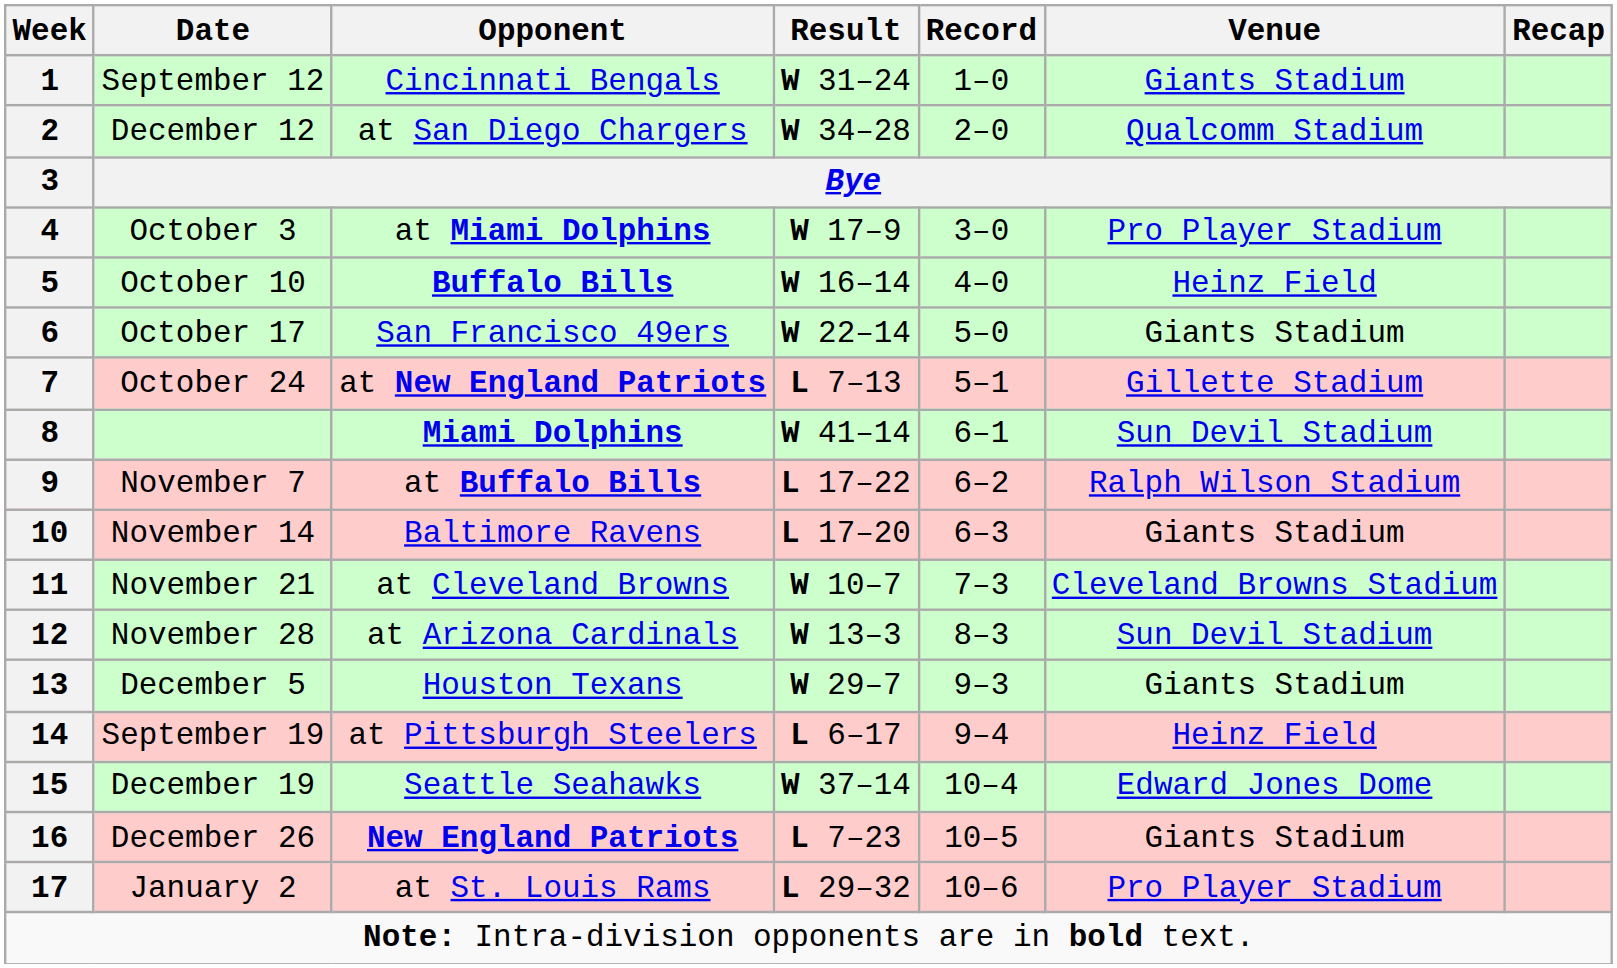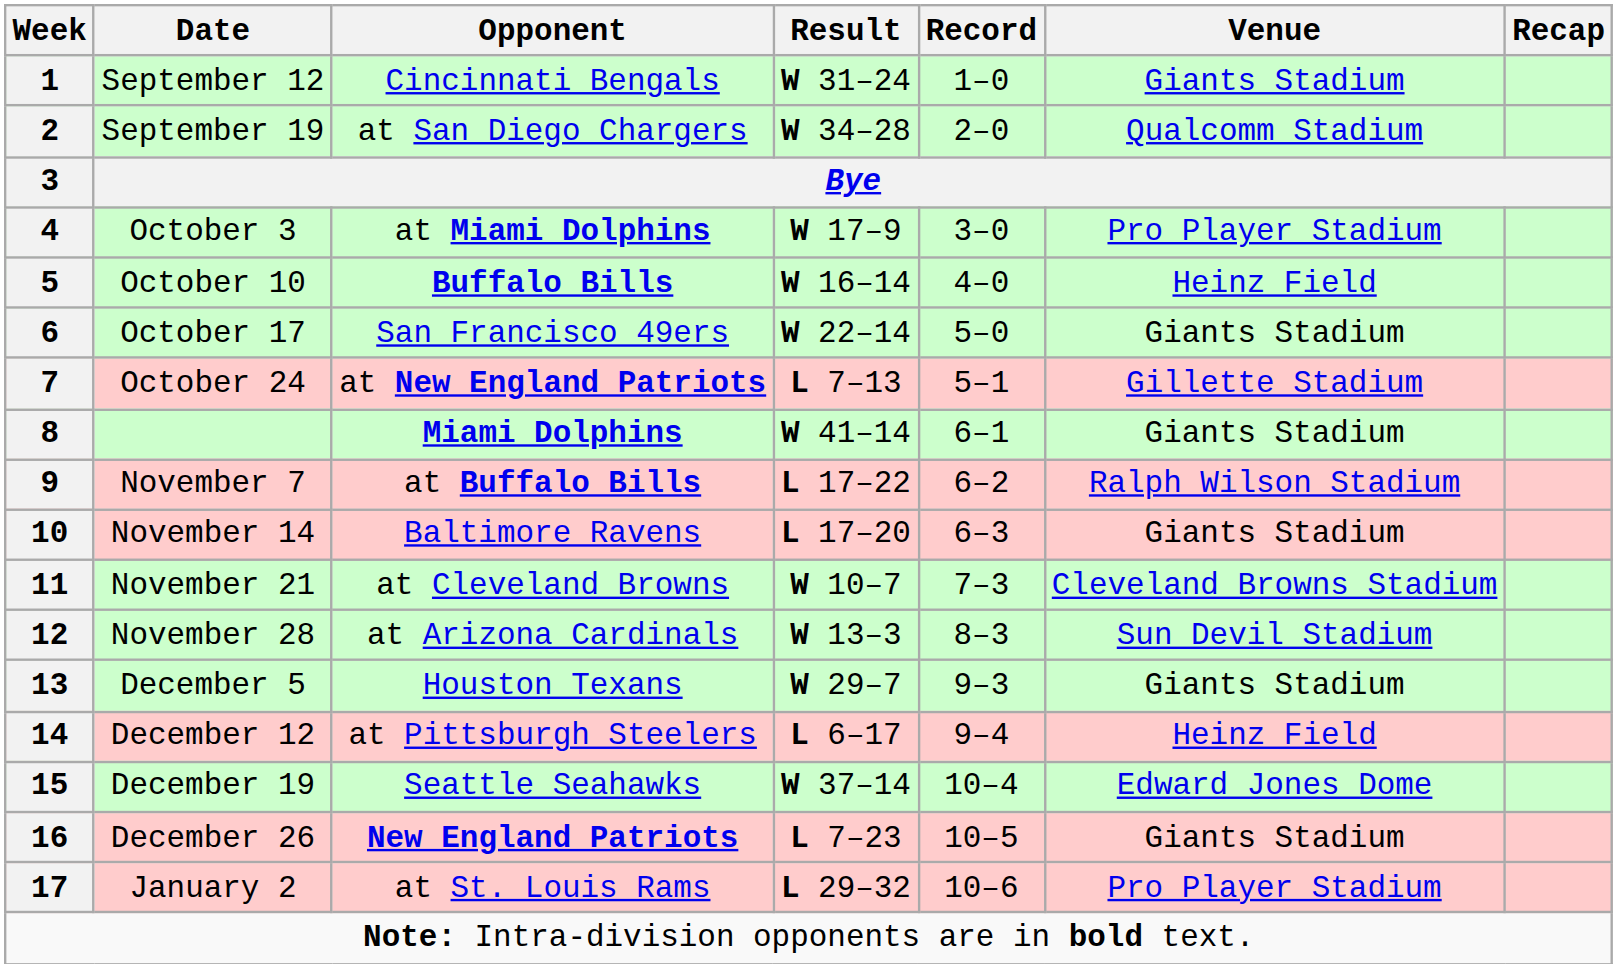2 | Date: December 12 -> September 19
8 | Venue: Sun Devil Stadium -> Giants Stadium
14 | Date: September 19 -> December 12
